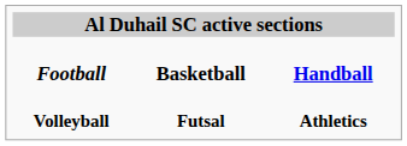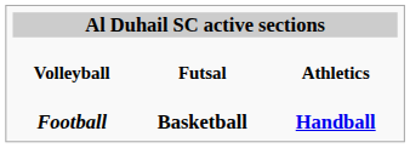rows swapped: Football <-> Volleyball
